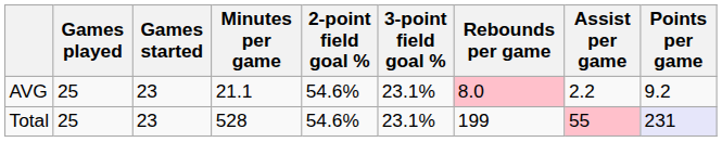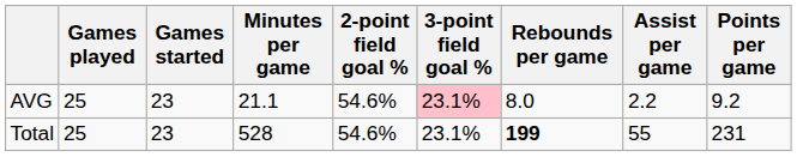row 2 | 3-point field goal %: no background -> pink background
row 2 | Rebounds per game: pink background -> no background
row 3 | Rebounds per game: normal -> bold
row 3 | Assist per game: pink background -> no background
row 3 | Points per game: lavender background -> no background
